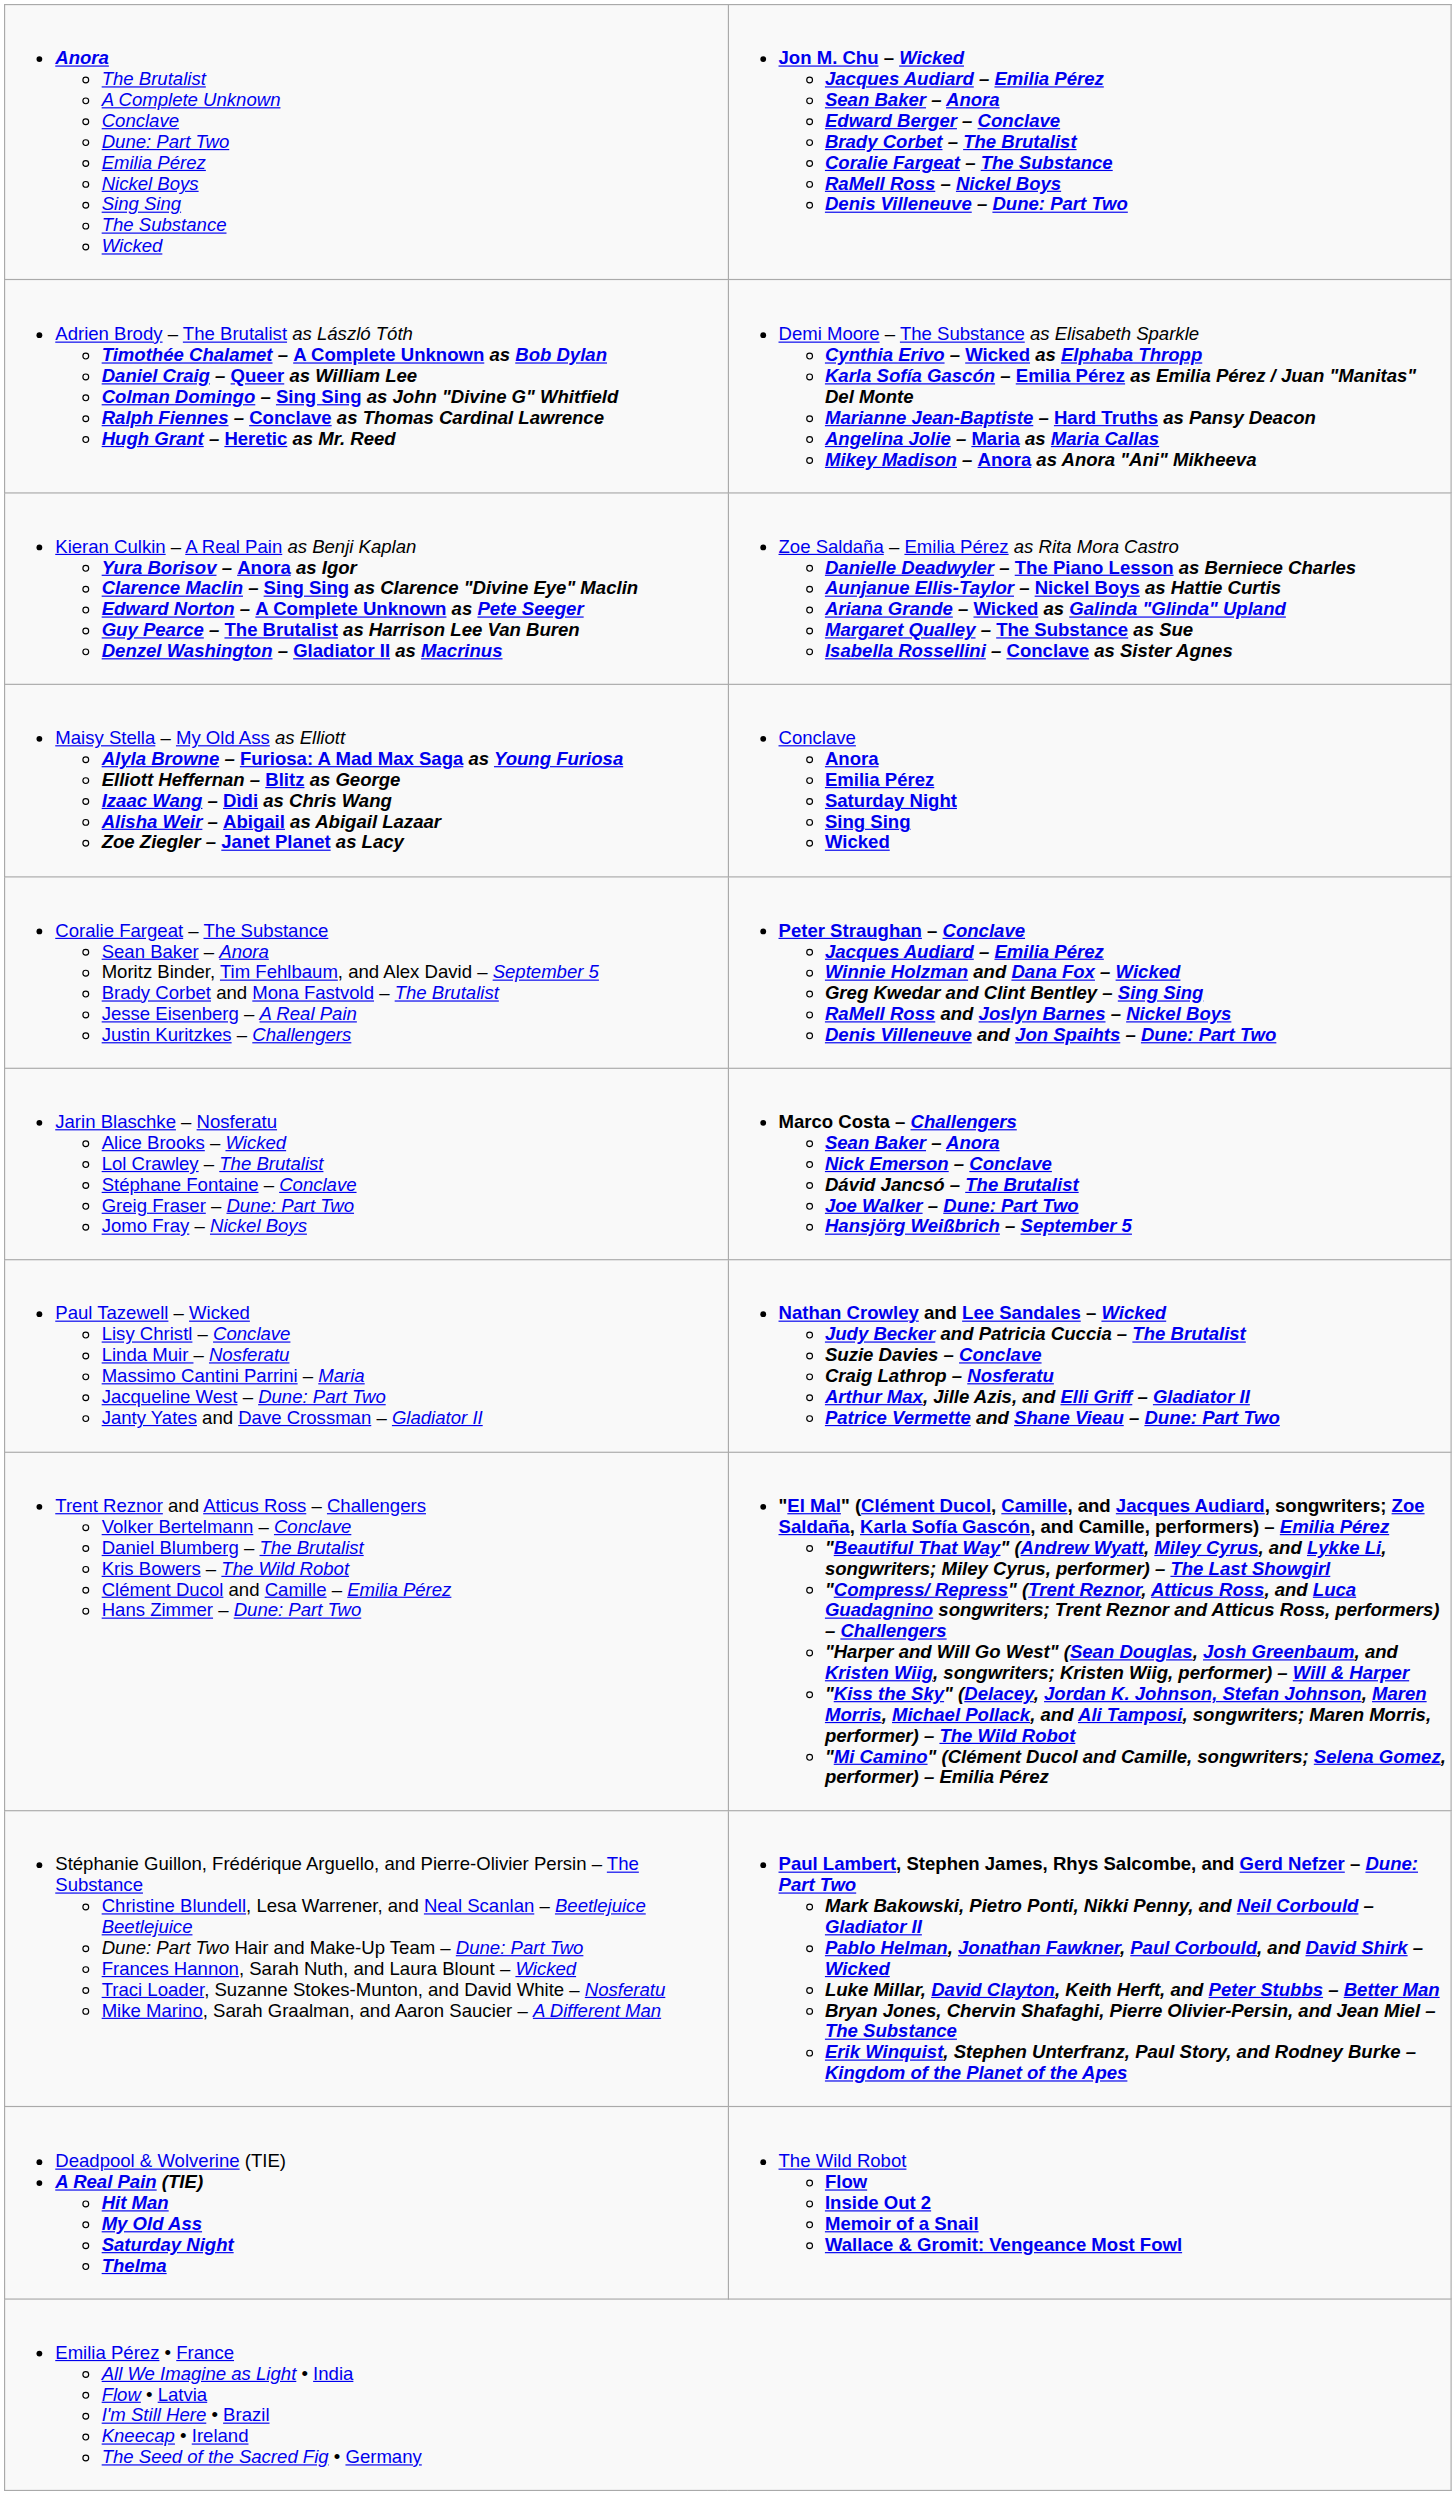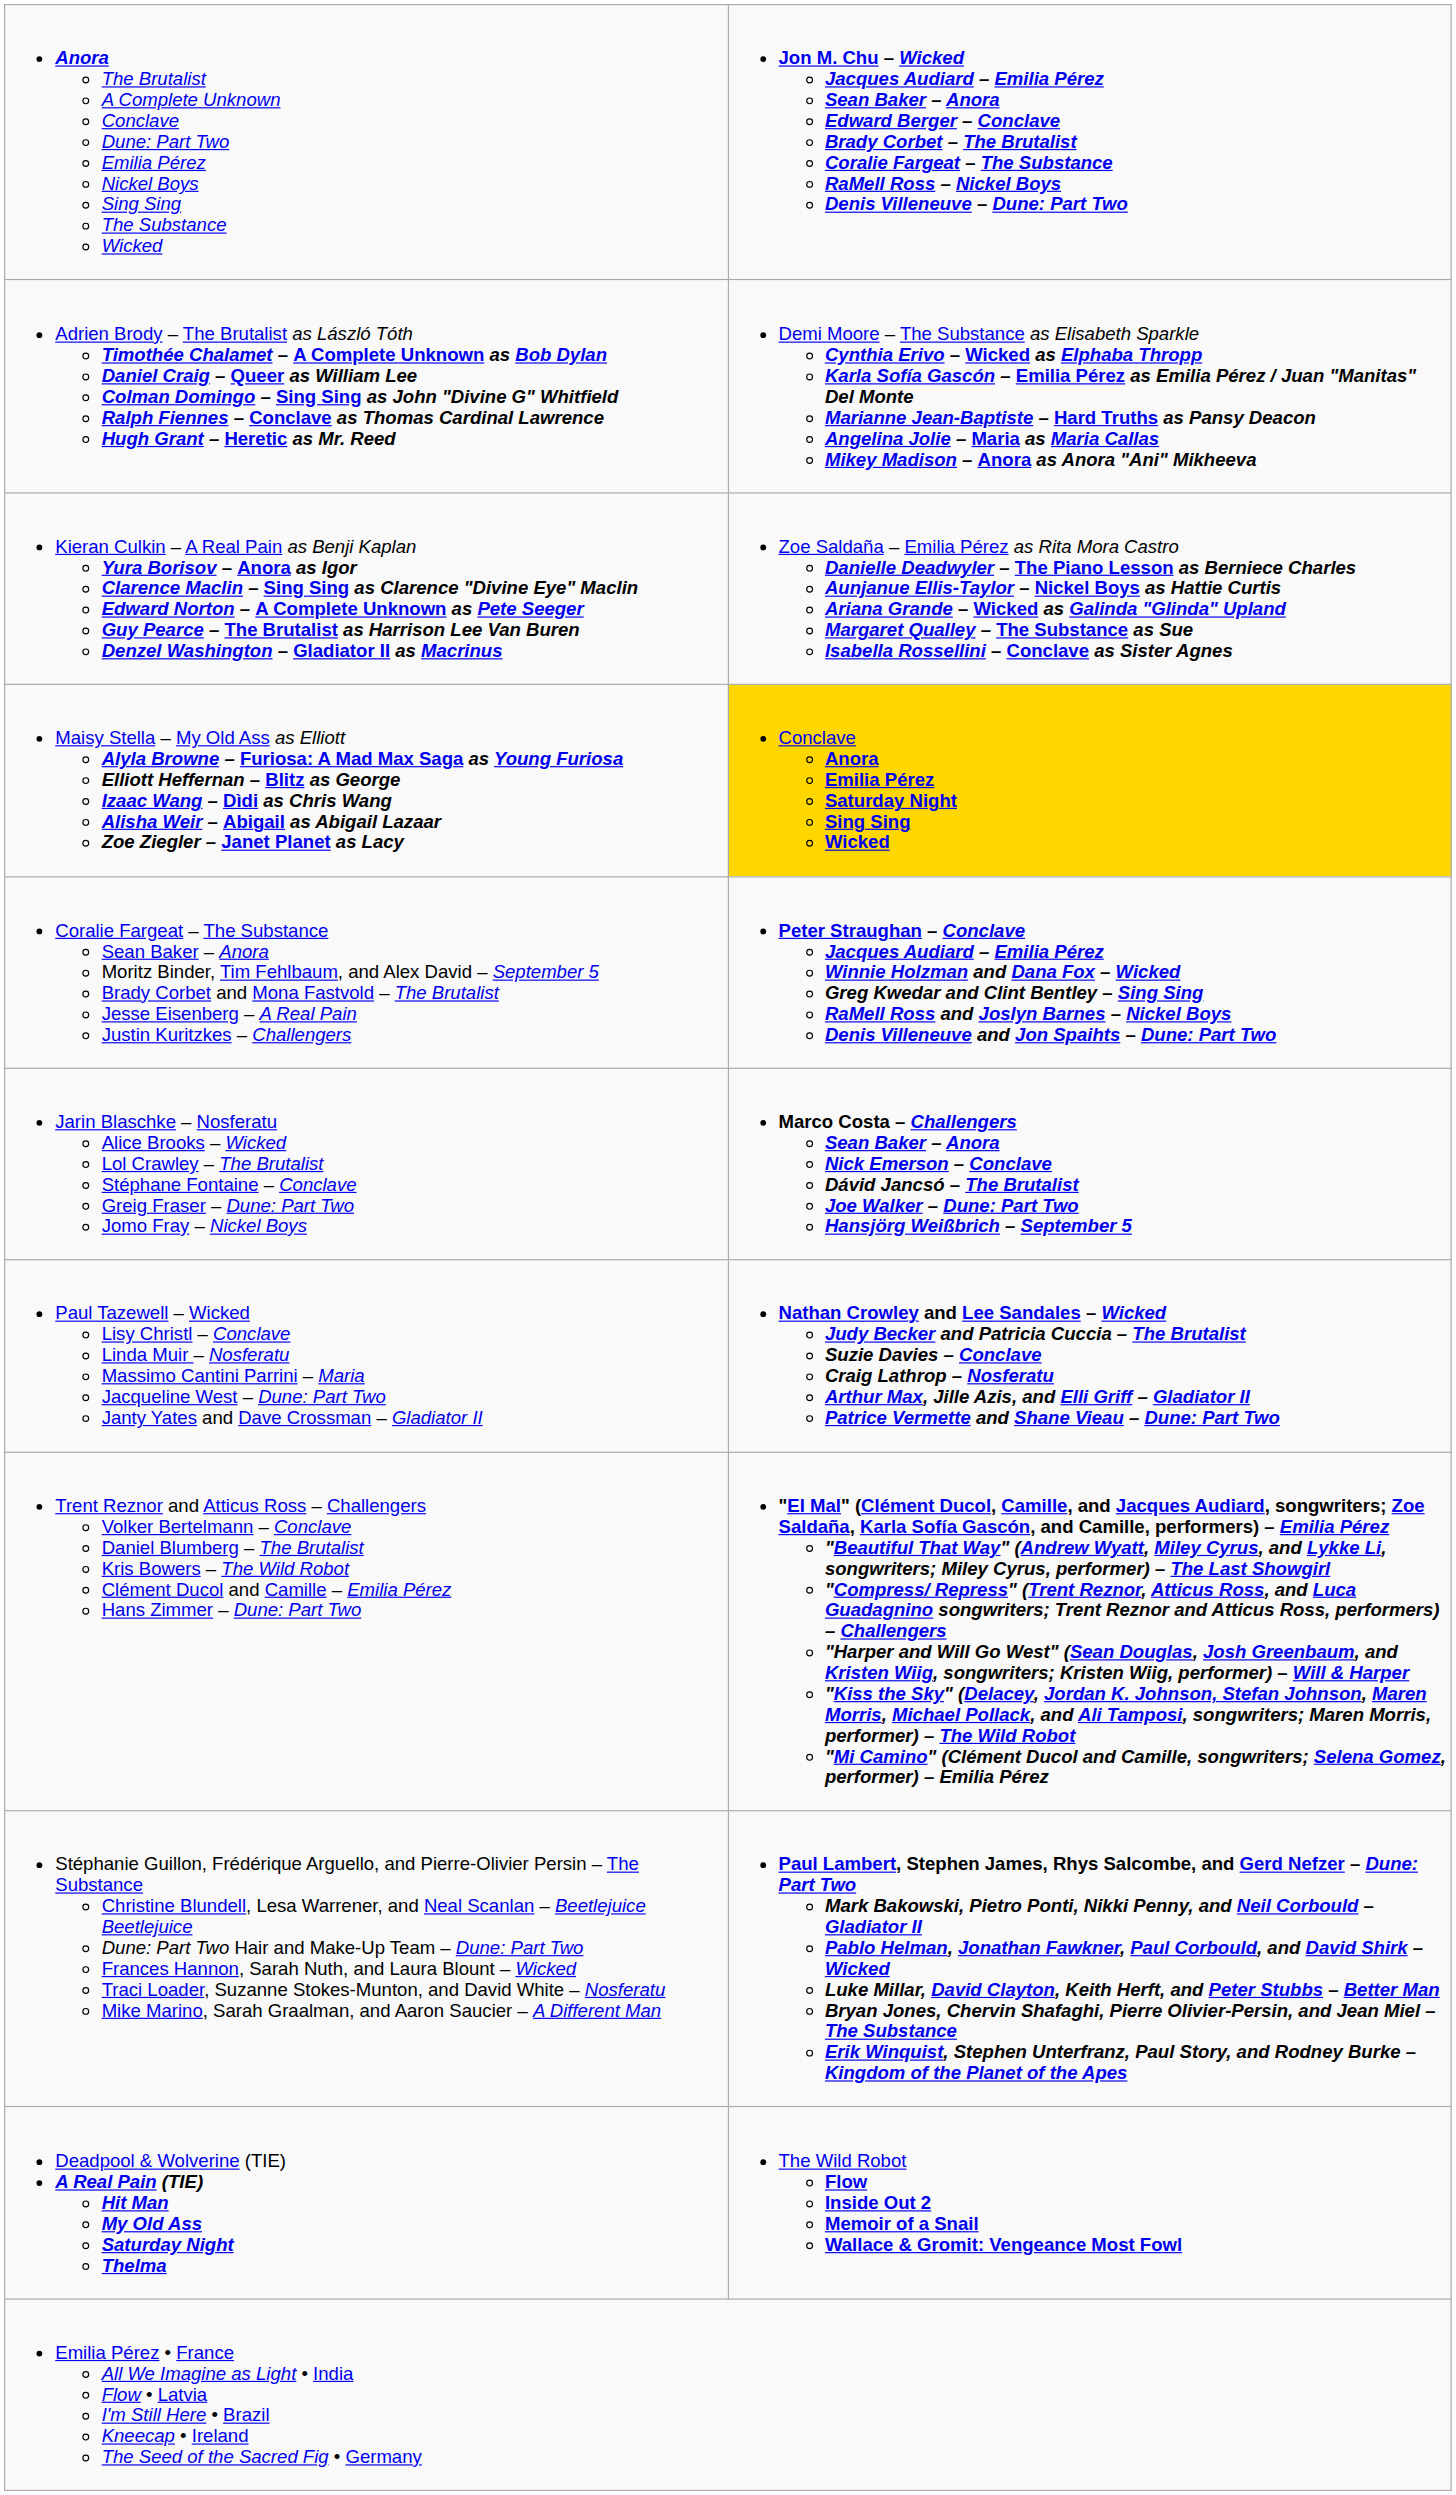row 4 | column 2: no background -> gold background
